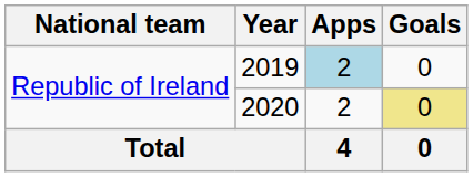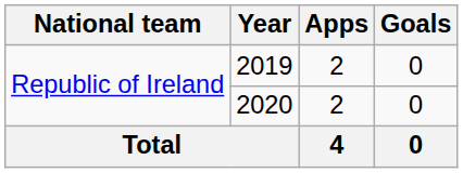2019 | Apps: lightblue background -> no background
2020 | Goals: khaki background -> no background
